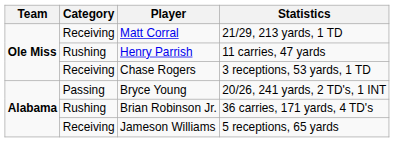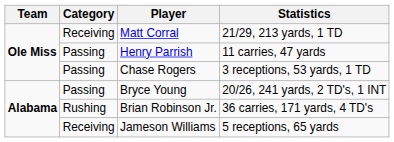Henry Parrish | Category: Rushing -> Passing
Chase Rogers | Category: Receiving -> Passing
